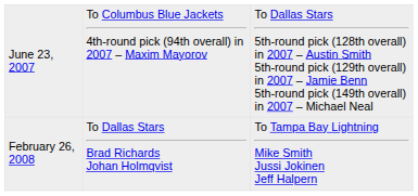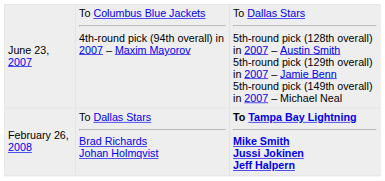February 26, 2008 | column 3: normal -> bold
